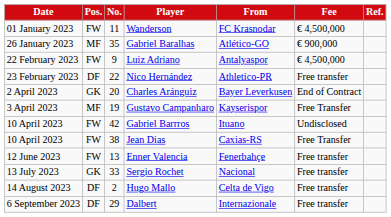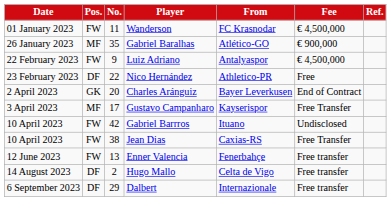Nico Hernández | Fee: Free transfer -> Free
Gustavo Campanharo | No.: 19 -> 17
- row: 13 July 2023 | GK | 33 | Sergio Rochet | Nacional | Free transfer
